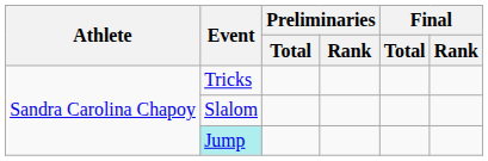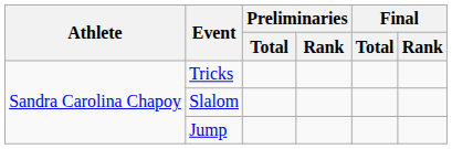Jump | Event: paleturquoise background -> no background
